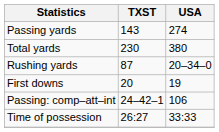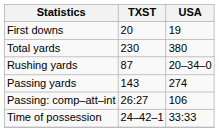rows swapped: First downs <-> Passing yards
Passing: comp–att–int | TXST: 24–42–1 -> 26:27
Time of possession | TXST: 26:27 -> 24–42–1
